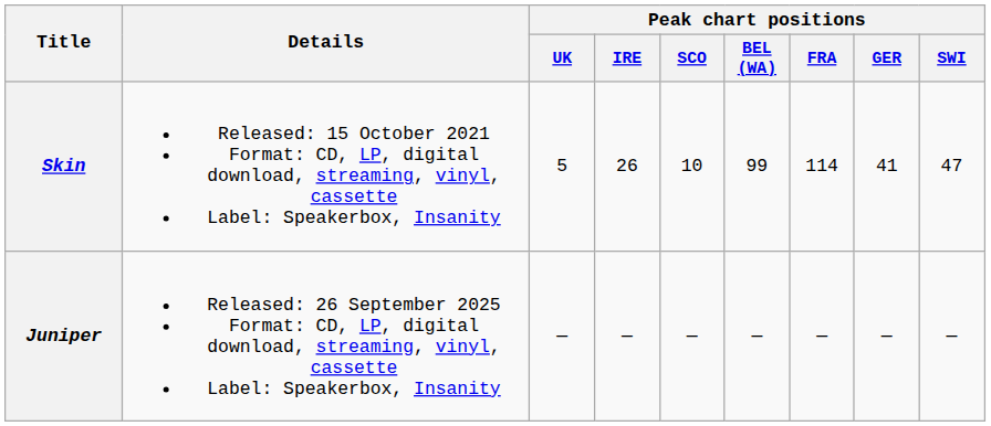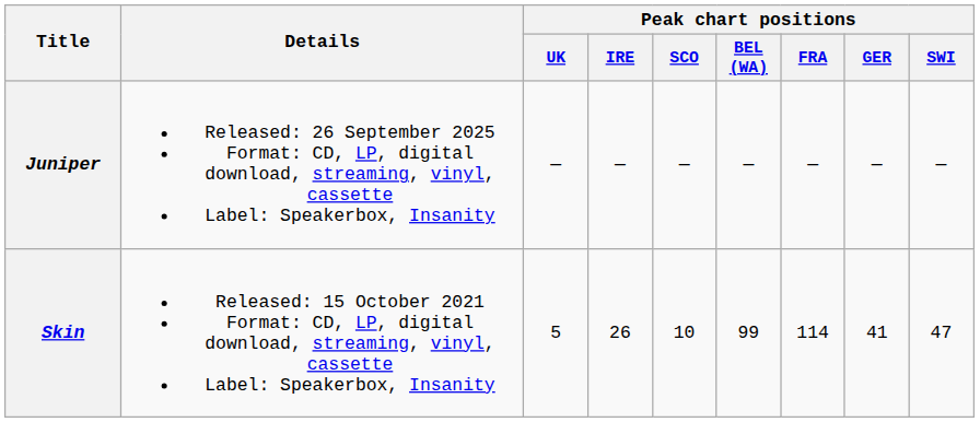rows swapped: Skin <-> Juniper
